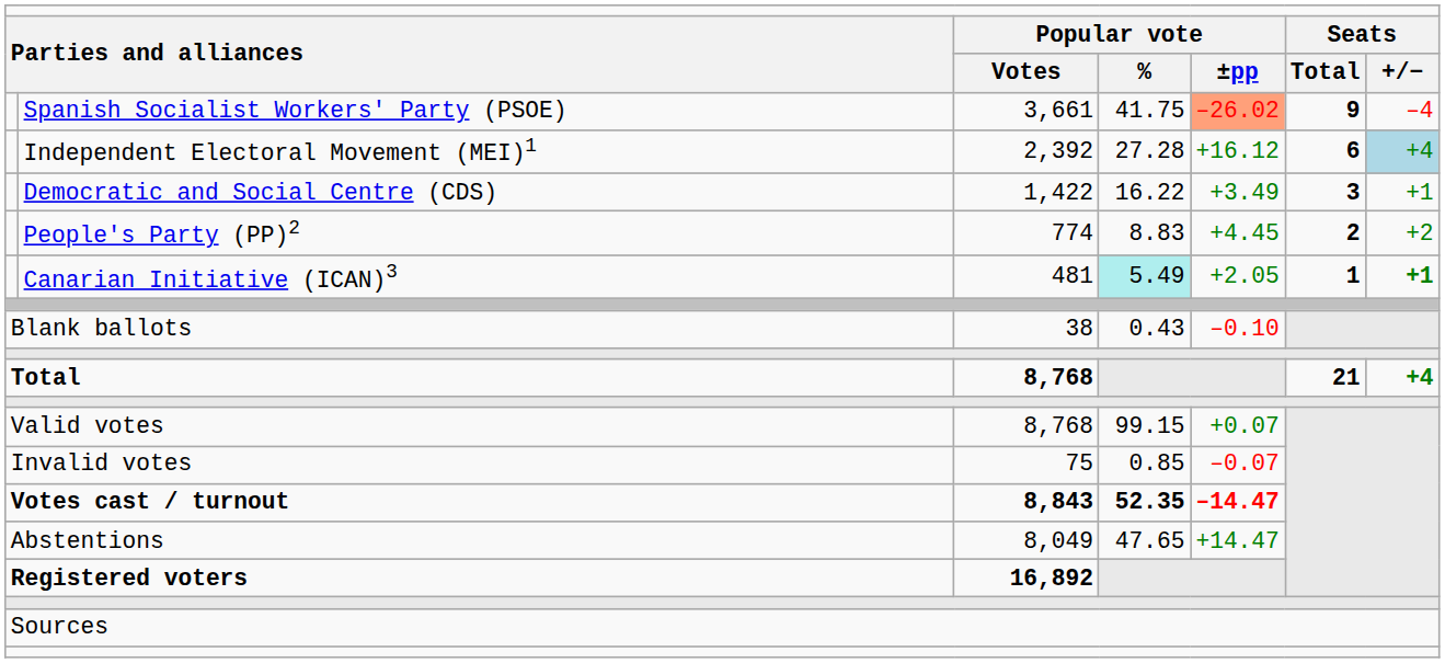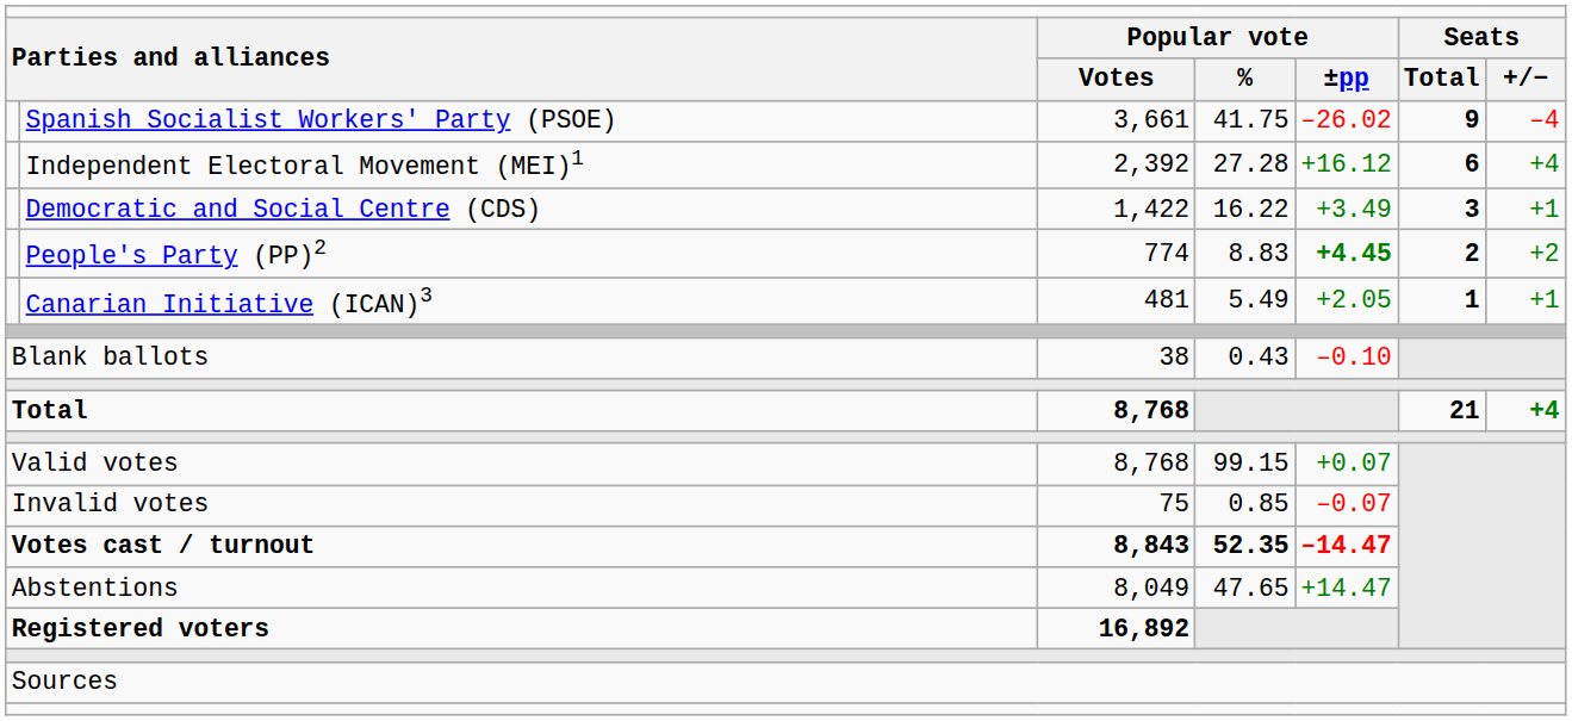Spanish Socialist Workers' Party (PSOE) | column 5: lightsalmon background -> no background
Independent Electoral Movement (MEI)1 | column 7: lightblue background -> no background
People's Party (PP)2 | column 5: normal -> bold
Canarian Initiative (ICAN)3 | column 4: paleturquoise background -> no background
Canarian Initiative (ICAN)3 | column 7: bold -> normal
